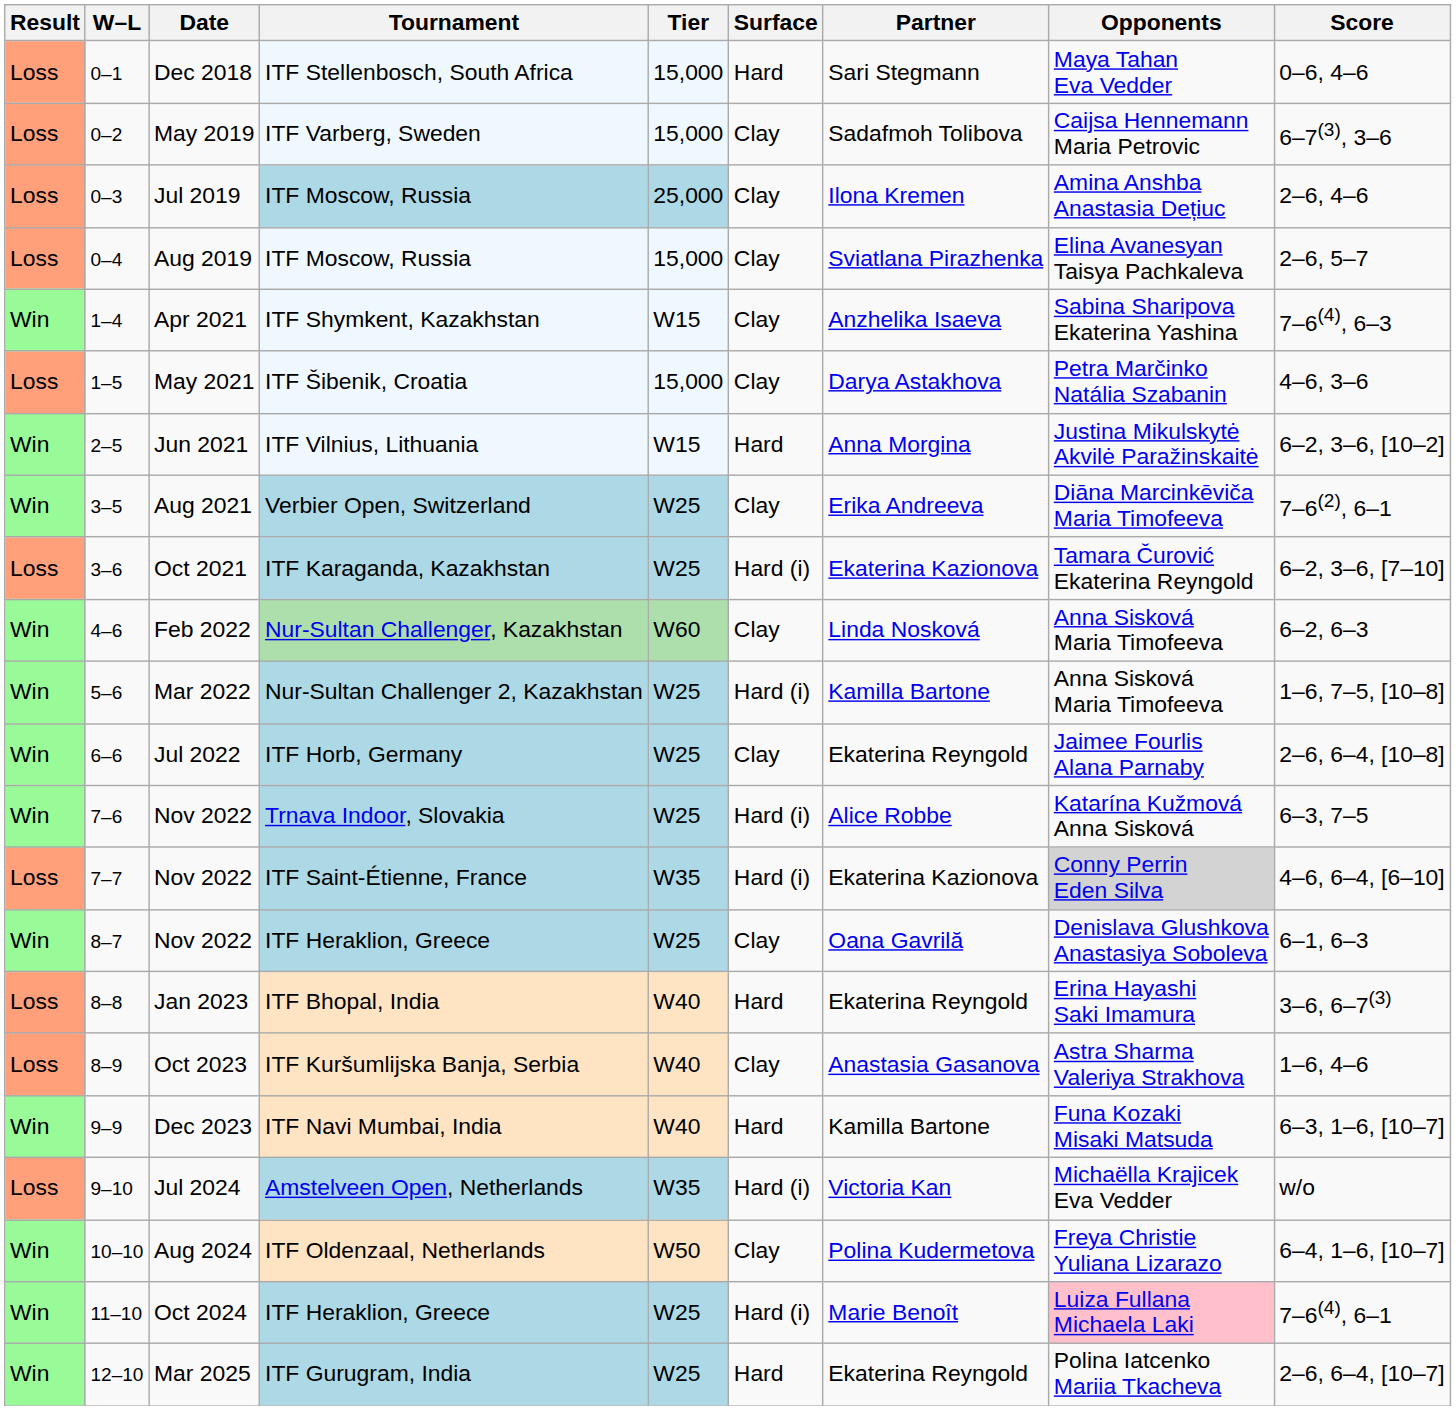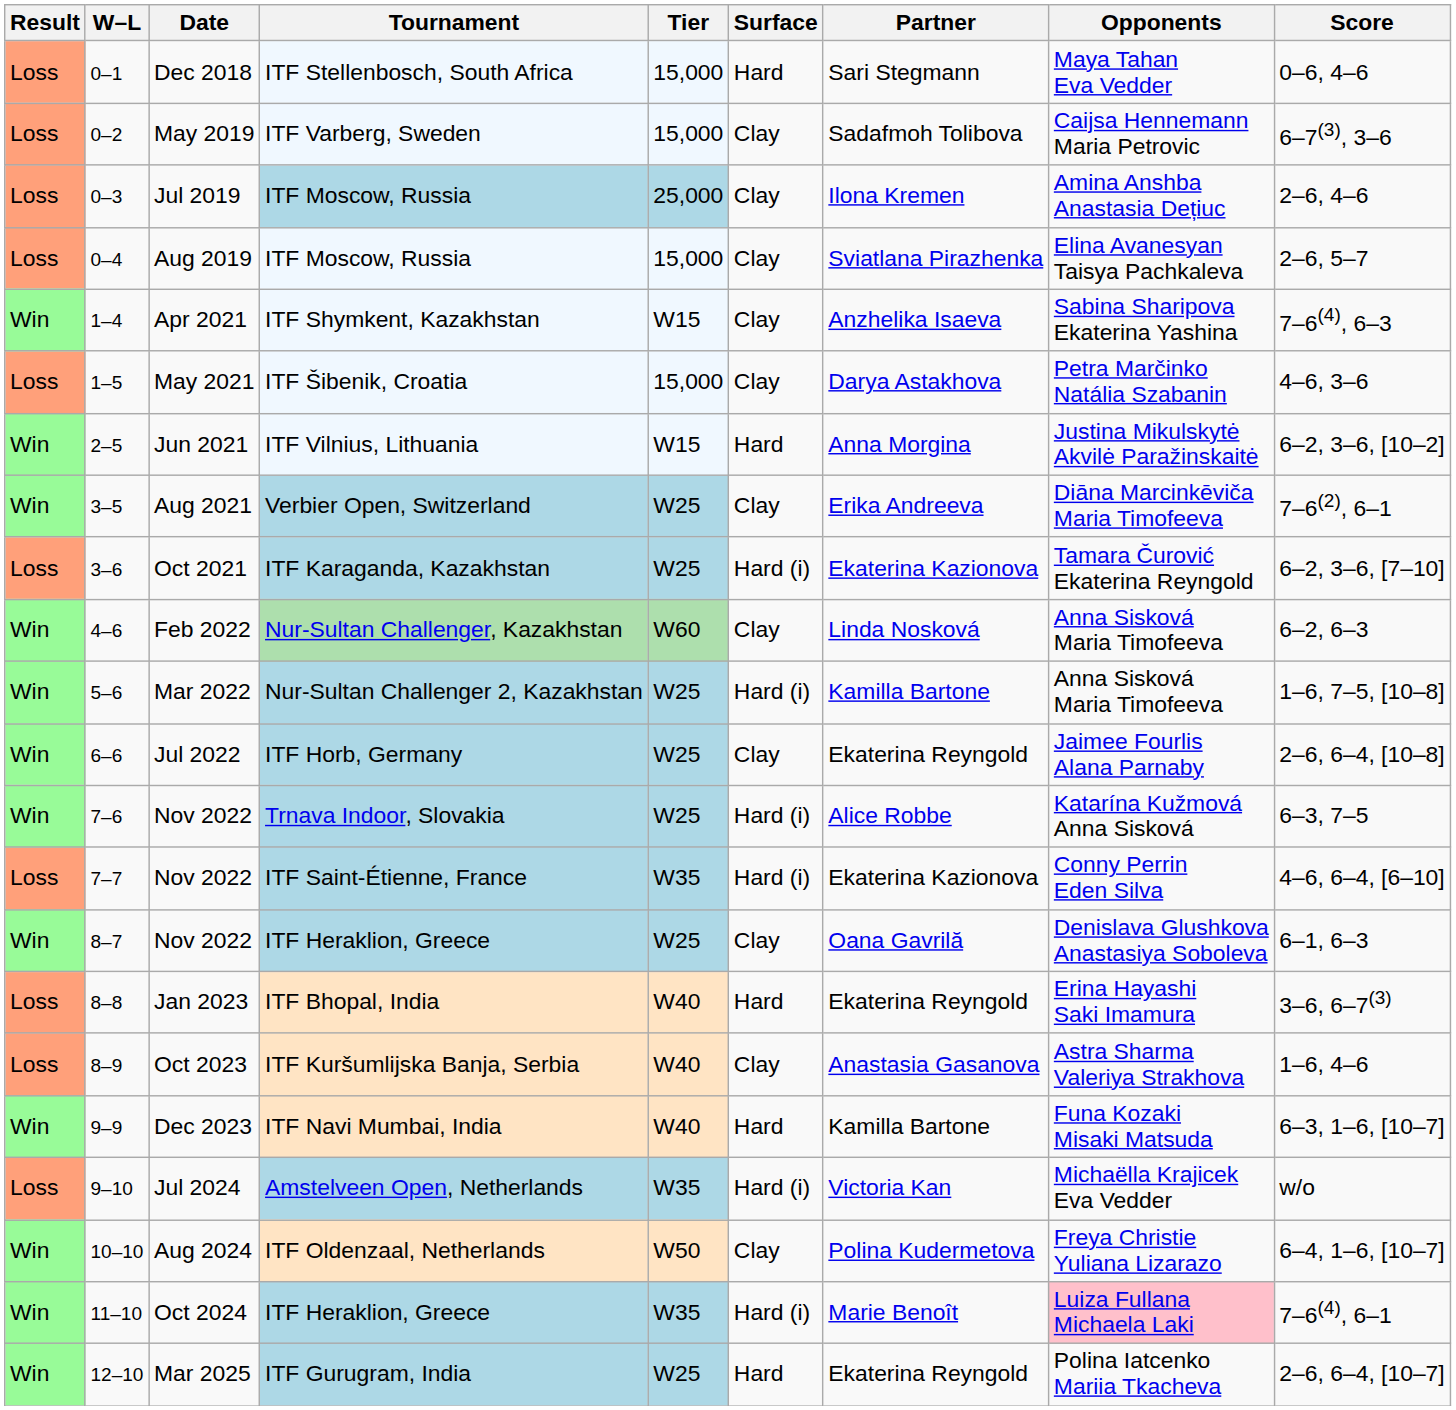Nov 2022 / ITF Saint-Étienne, France | Opponents: lightgrey background -> no background
Oct 2024 | Tier: W25 -> W35
